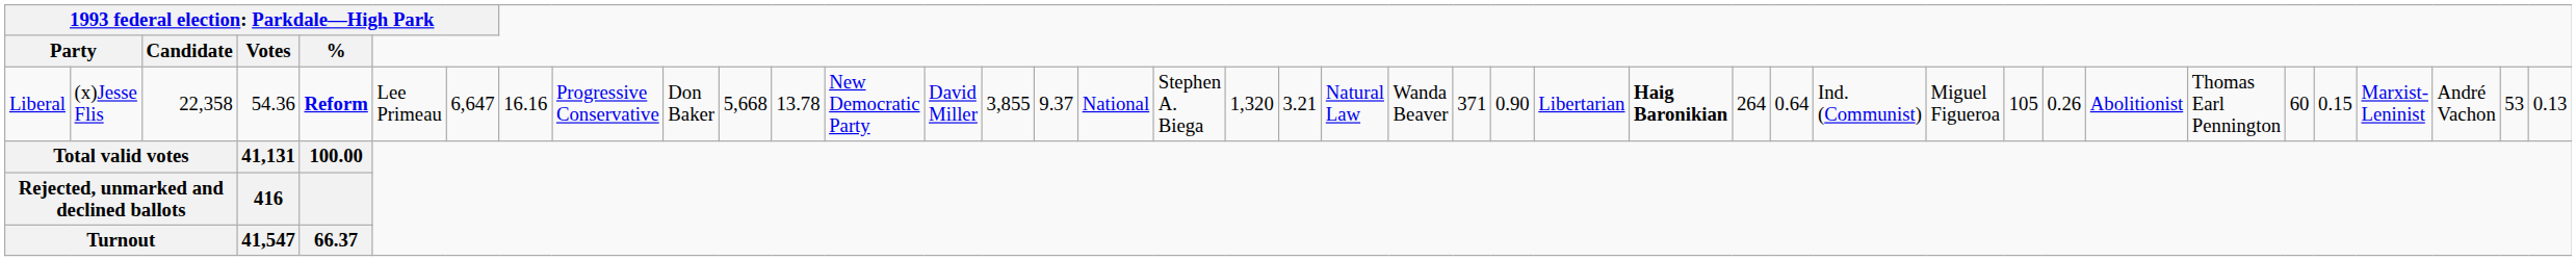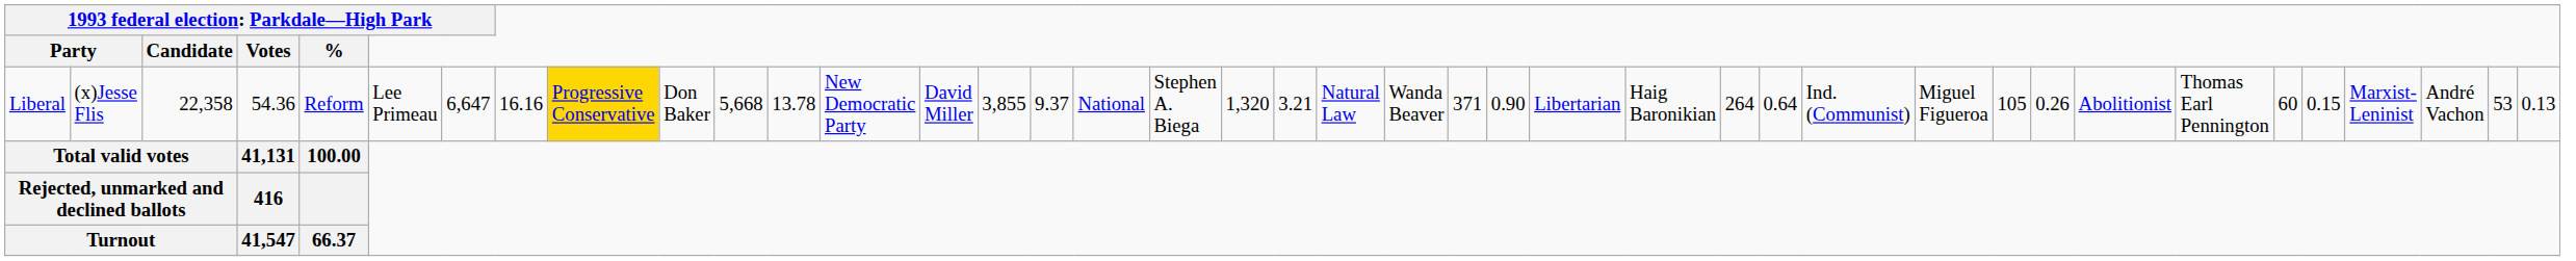Liberal | column 5: bold -> normal
Liberal | column 9: no background -> gold background
Liberal | column 26: bold -> normal
